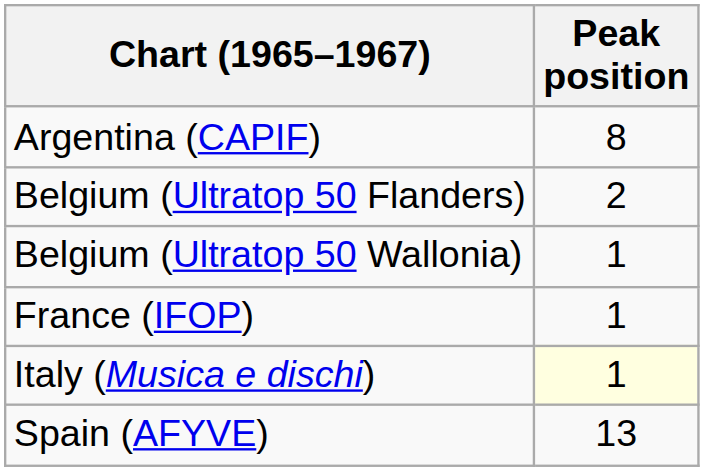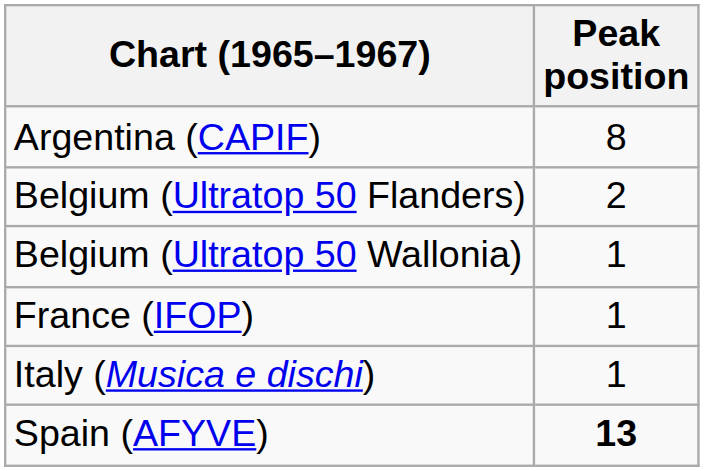Italy (Musica e dischi) | Peak position: lightyellow background -> no background
Spain (AFYVE) | Peak position: normal -> bold
